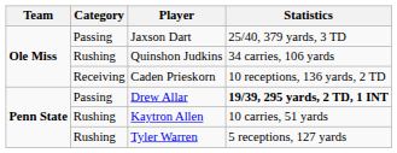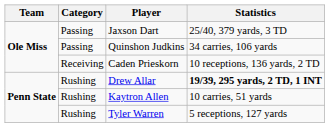Quinshon Judkins | Category: Rushing -> Passing
Drew Allar | Category: Passing -> Rushing
